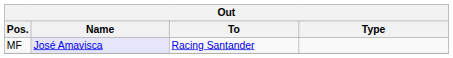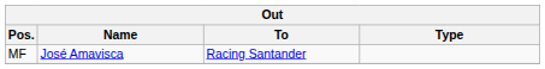MF | Name: lavender background -> no background
